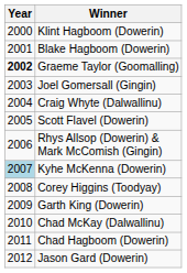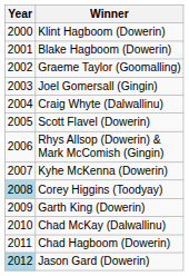Graeme Taylor (Goomalling) | Year: bold -> normal
Kyhe McKenna (Dowerin) | Year: lightblue background -> no background
Corey Higgins (Toodyay) | Year: no background -> lightblue background
Jason Gard (Dowerin) | Year: no background -> lightblue background
